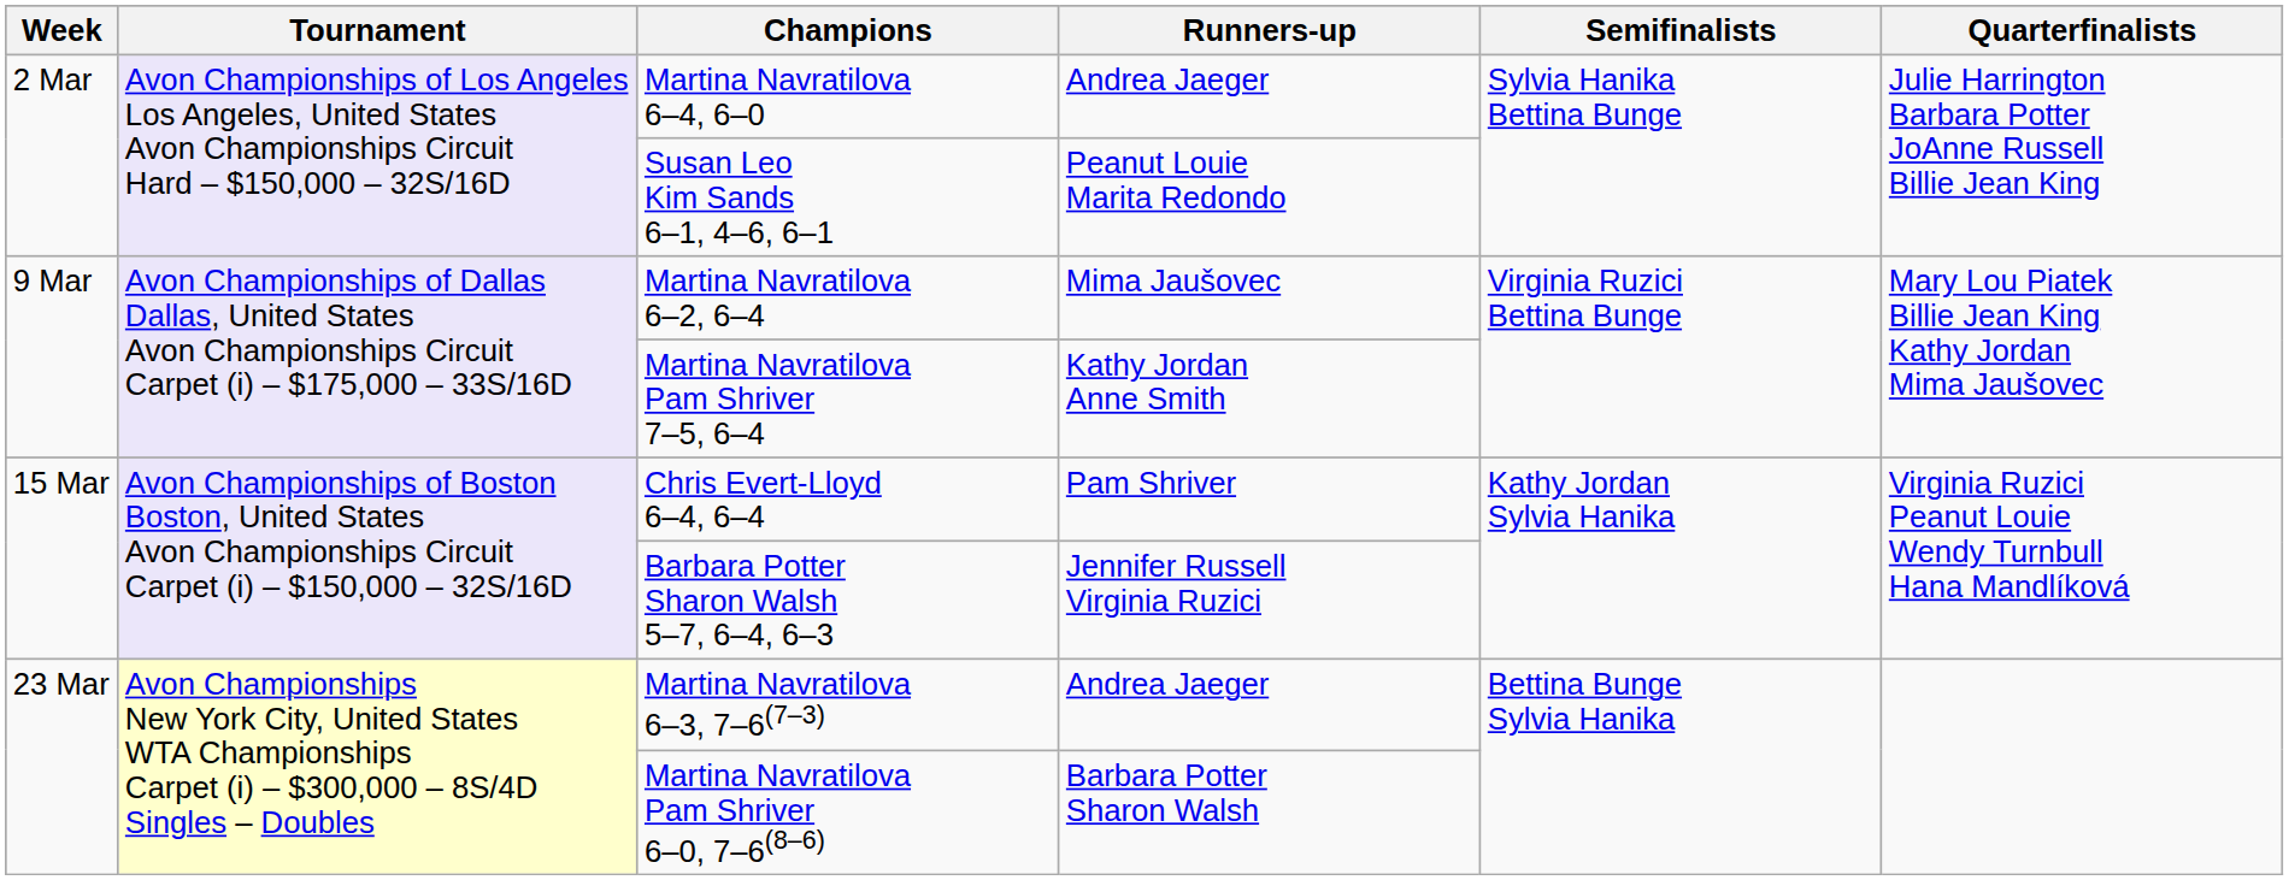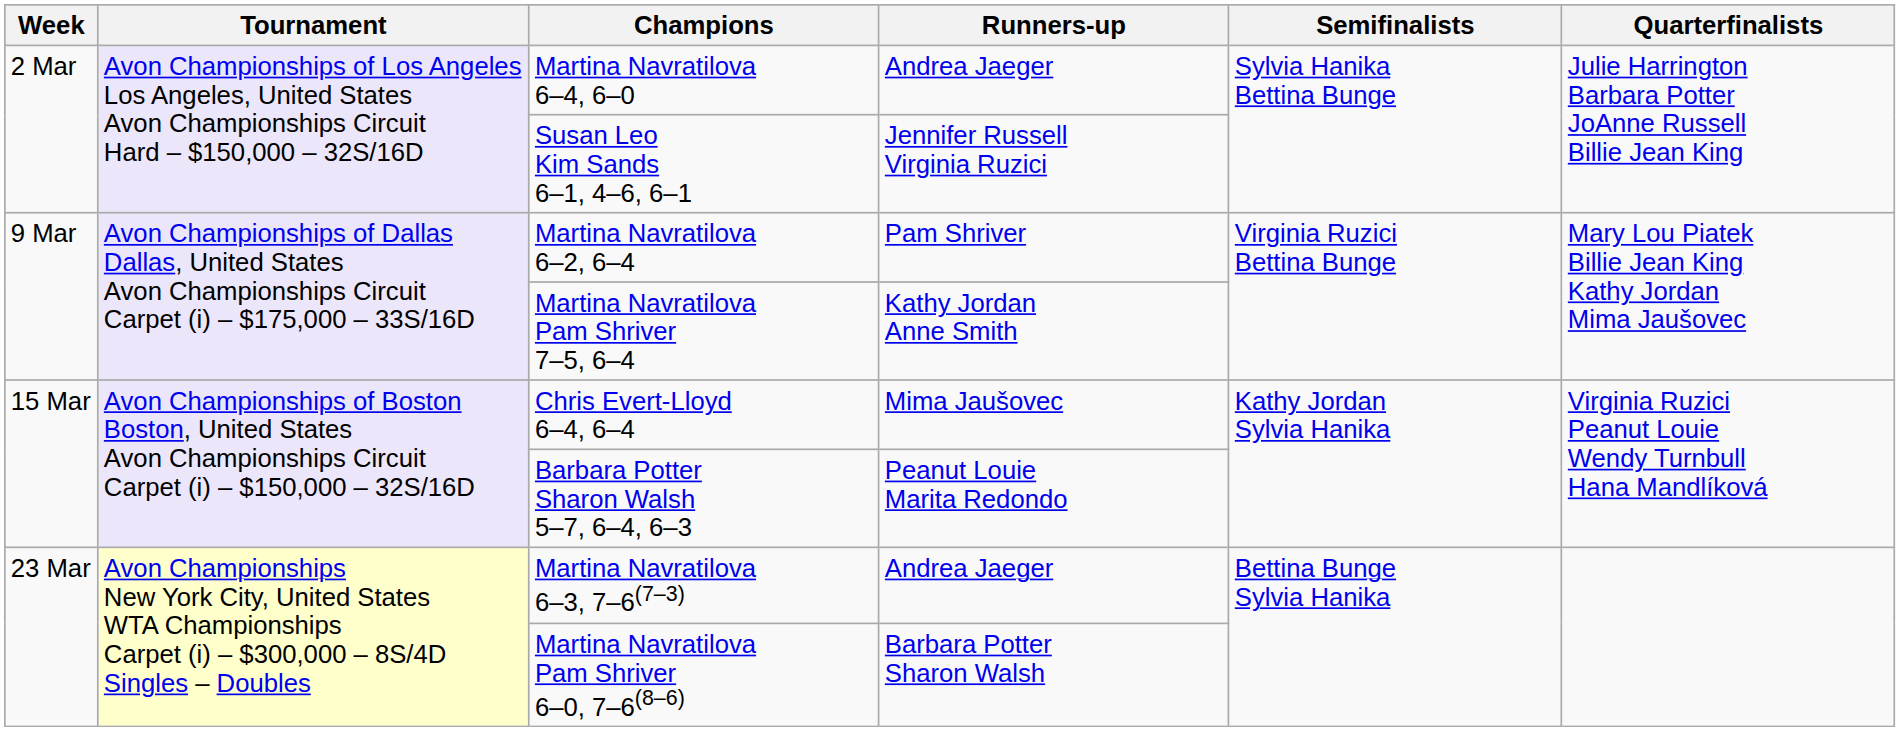Susan Leo Kim Sands 6–1, 4–6, 6–1 | Runners-up: Peanut Louie Marita Redondo -> Jennifer Russell Virginia Ruzici
Martina Navratilova 6–2, 6–4 | Runners-up: Mima Jaušovec -> Pam Shriver
Chris Evert-Lloyd 6–4, 6–4 | Runners-up: Pam Shriver -> Mima Jaušovec
Barbara Potter Sharon Walsh 5–7, 6–4, 6–3 | Runners-up: Jennifer Russell Virginia Ruzici -> Peanut Louie Marita Redondo
